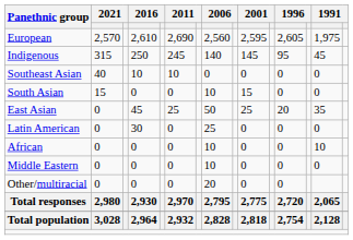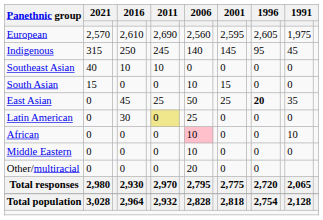East Asian | column 12: normal -> bold
Latin American | column 6: no background -> khaki background
African | column 8: no background -> pink background
